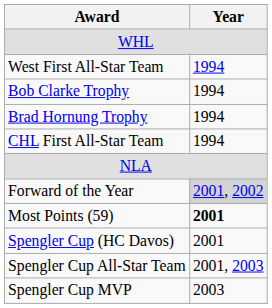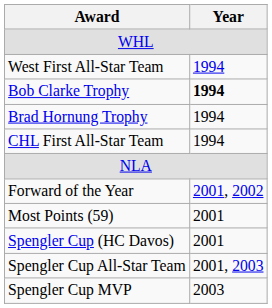Bob Clarke Trophy | Year: normal -> bold
Forward of the Year | Year: lightgrey background -> no background
Most Points (59) | Year: bold -> normal
